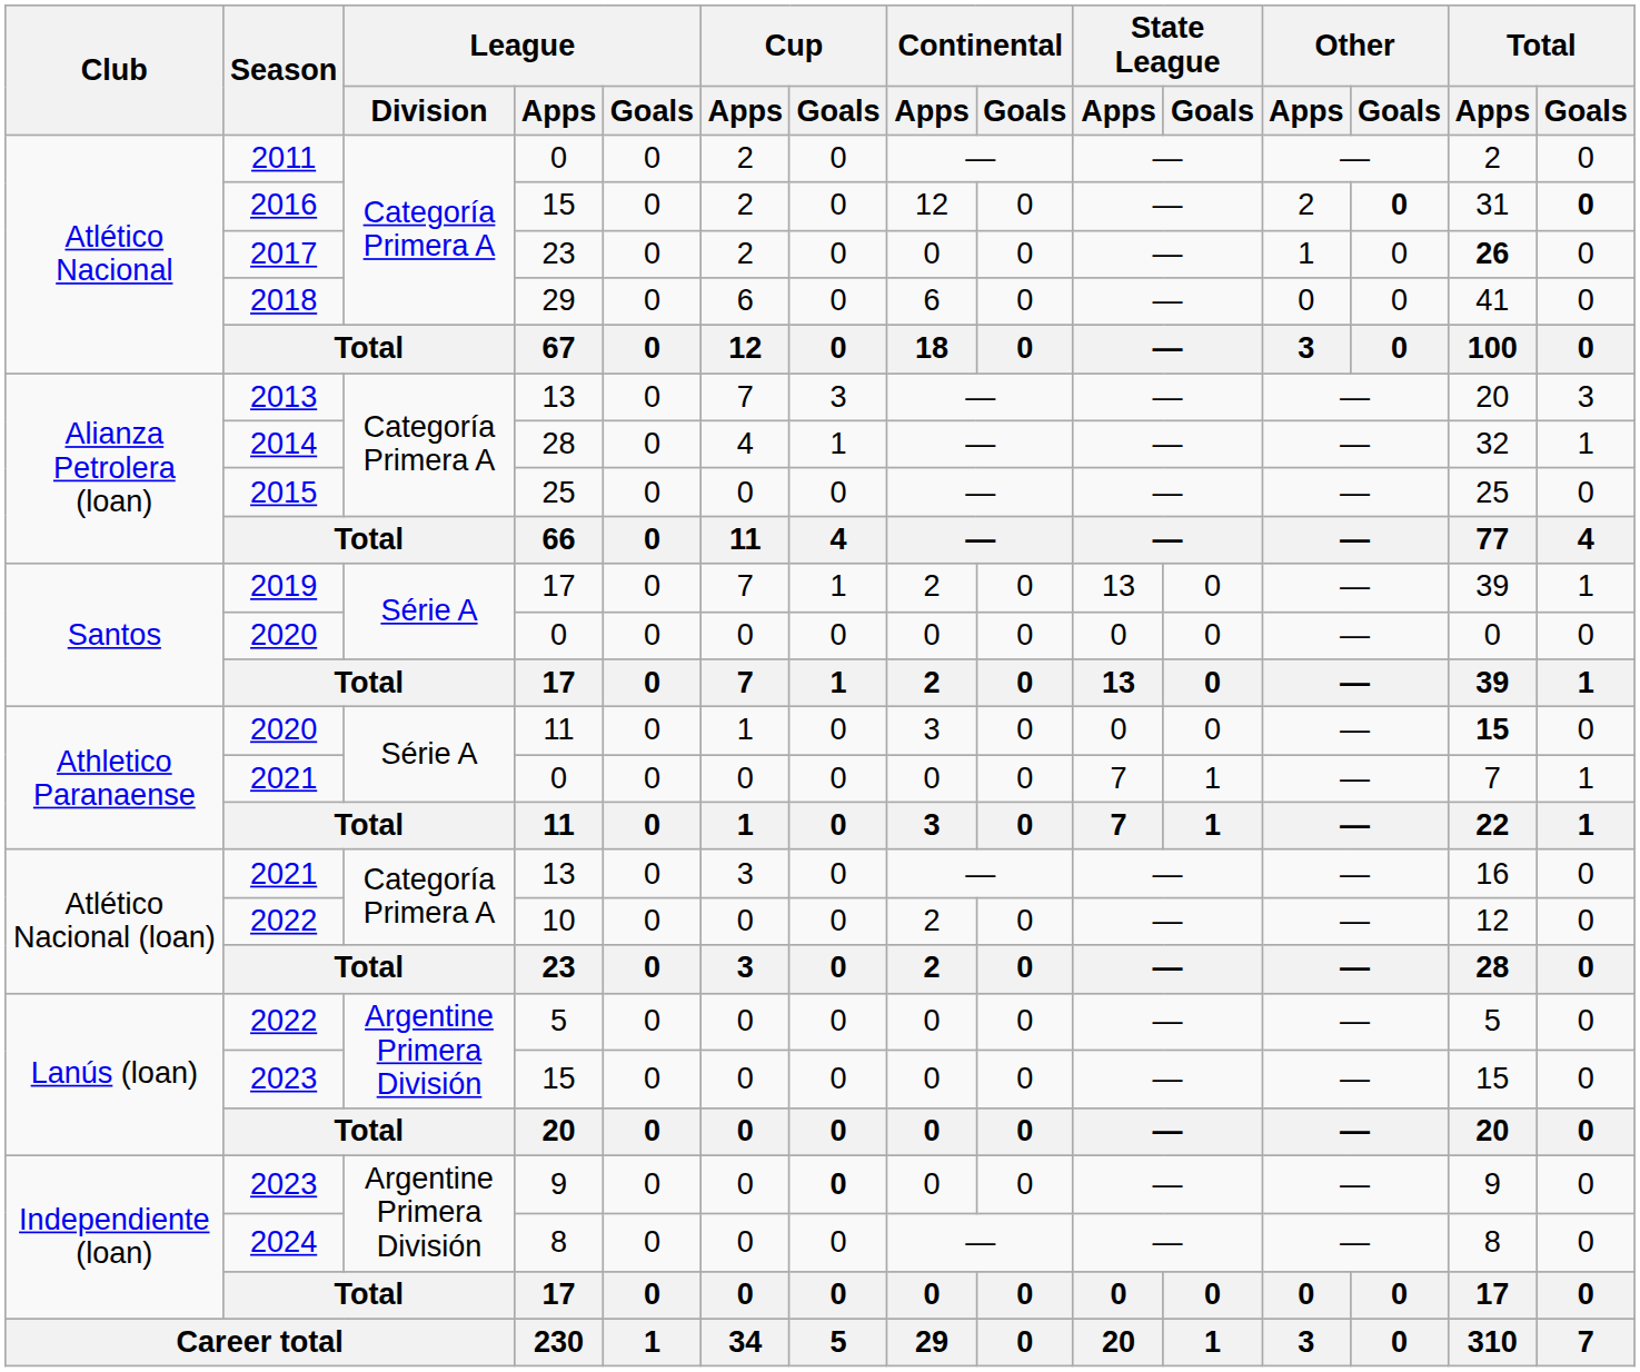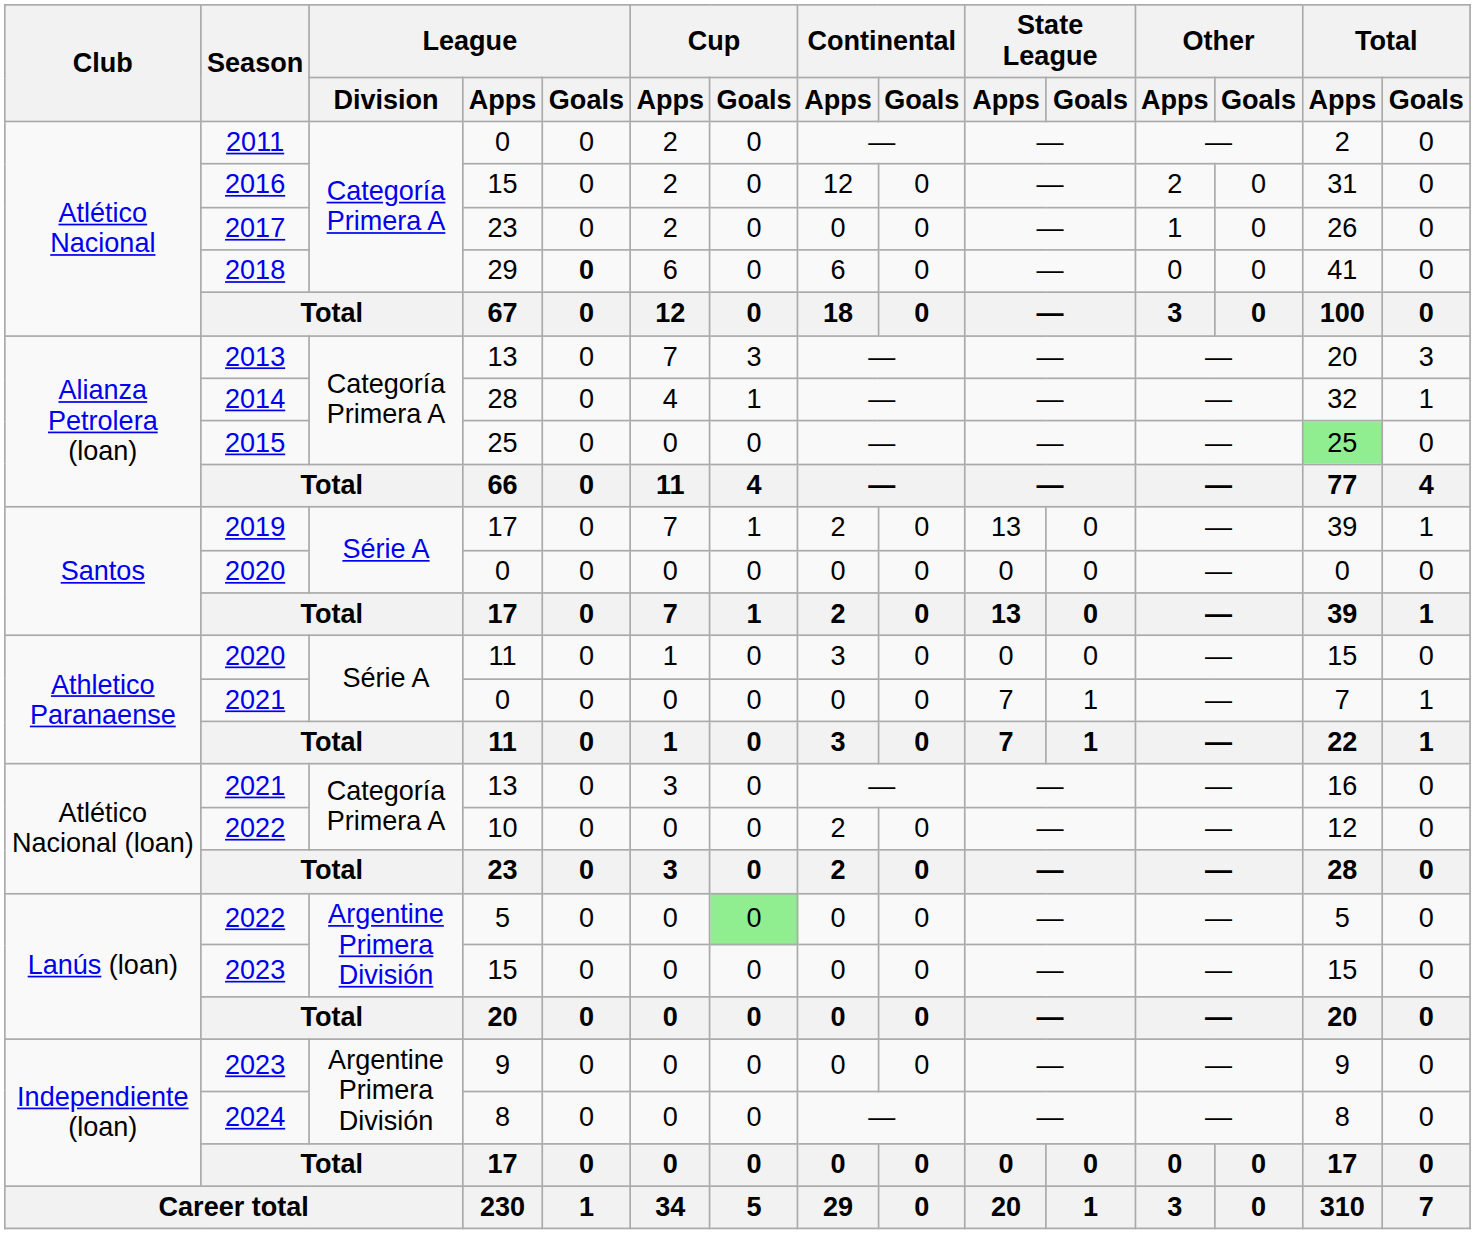2016 | Other / Goals: bold -> normal
2016 | Total / Goals: bold -> normal
2017 | Total / Apps: bold -> normal
2018 | League / Goals: normal -> bold
2015 | Total / Apps: no background -> lightgreen background
2020 / 11 | Total / Apps: bold -> normal
2022 / 5 | Cup / Goals: no background -> lightgreen background
2023 / 9 | Cup / Goals: bold -> normal
